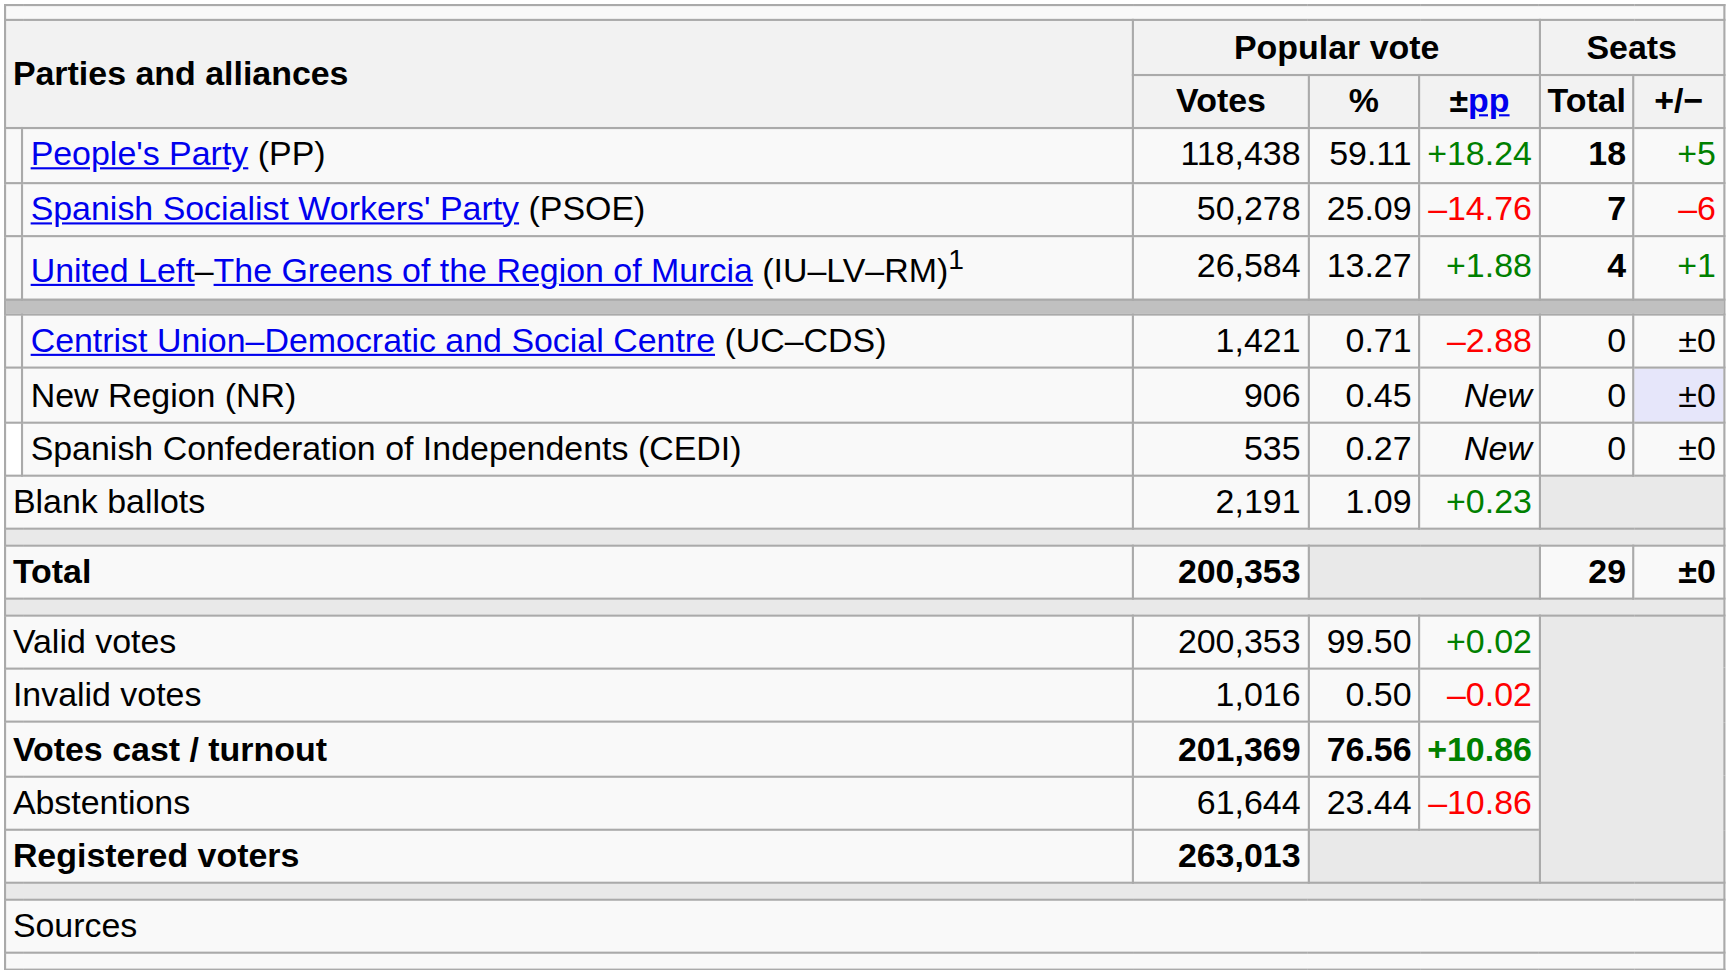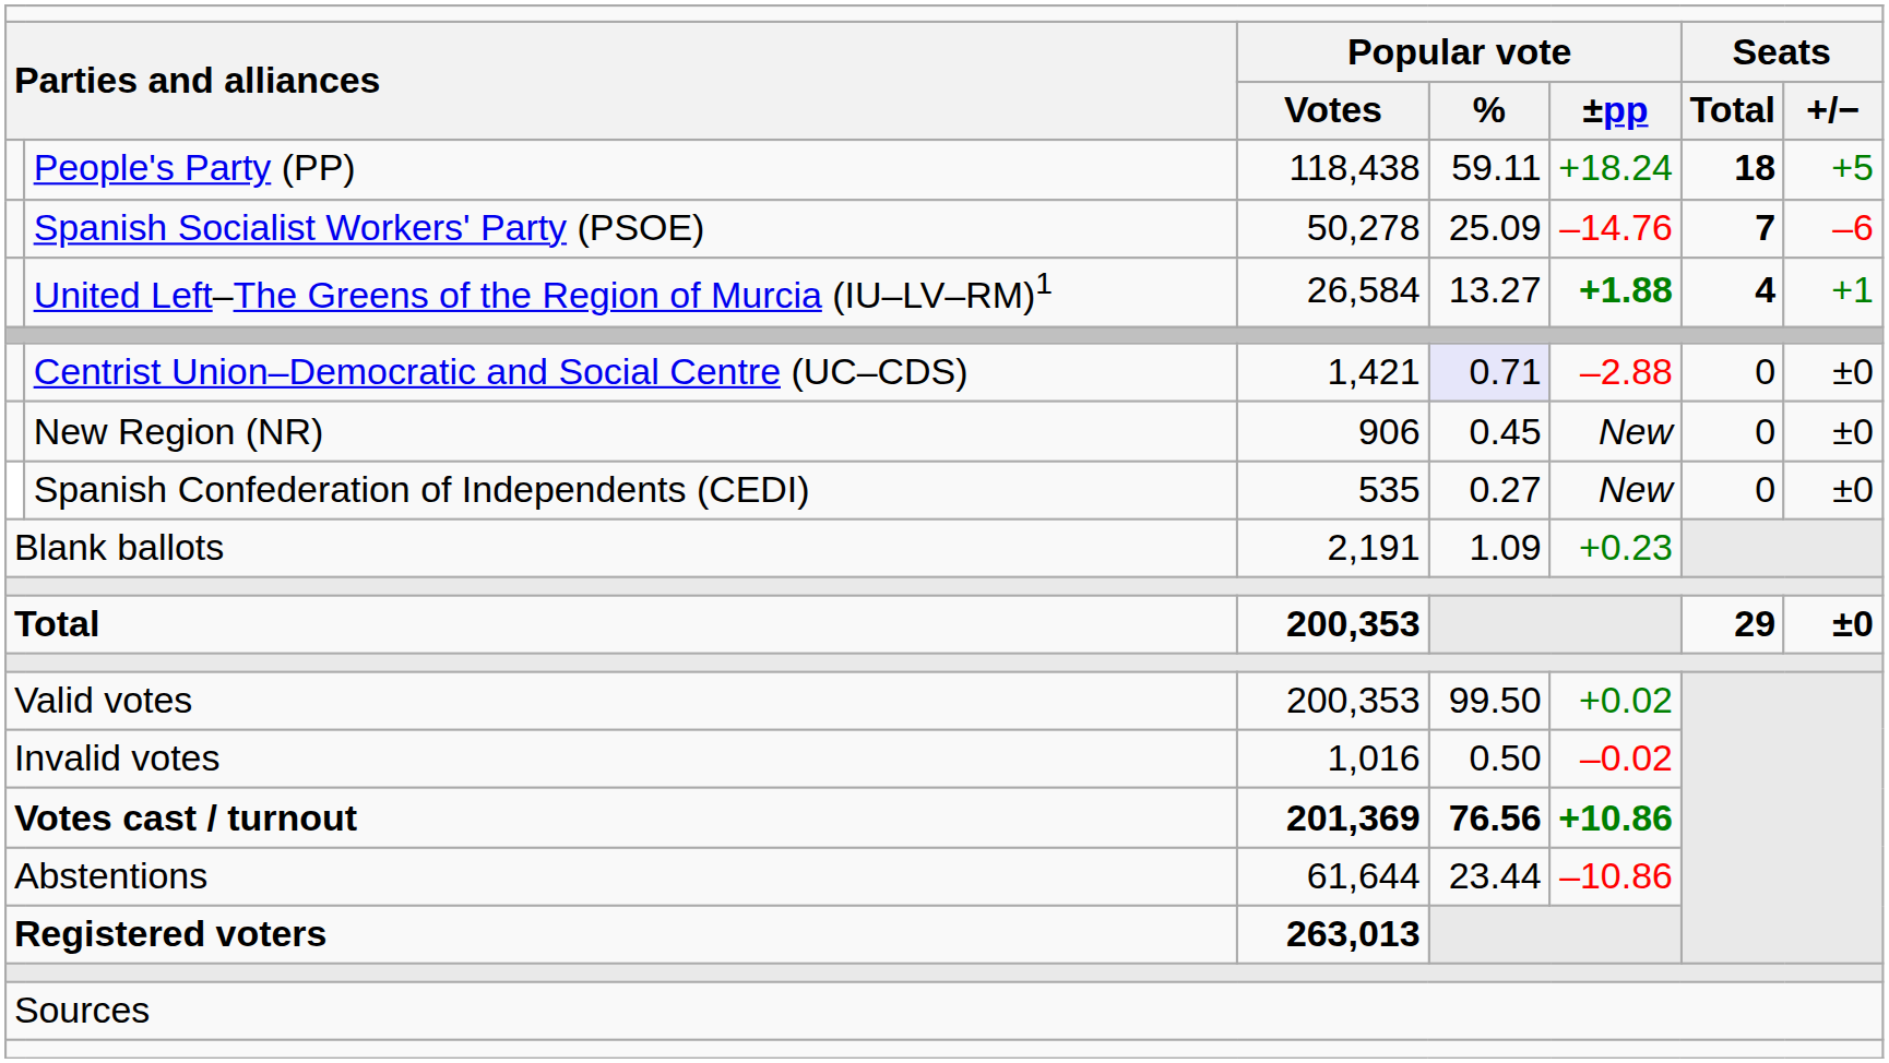United Left–The Greens of the Region of Murcia (IU–LV–RM)1 | column 5: normal -> bold
Centrist Union–Democratic and Social Centre (UC–CDS) | column 4: no background -> lavender background
New Region (NR) | column 7: lavender background -> no background
